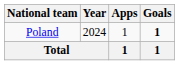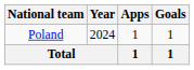Poland | Goals: bold -> normal
